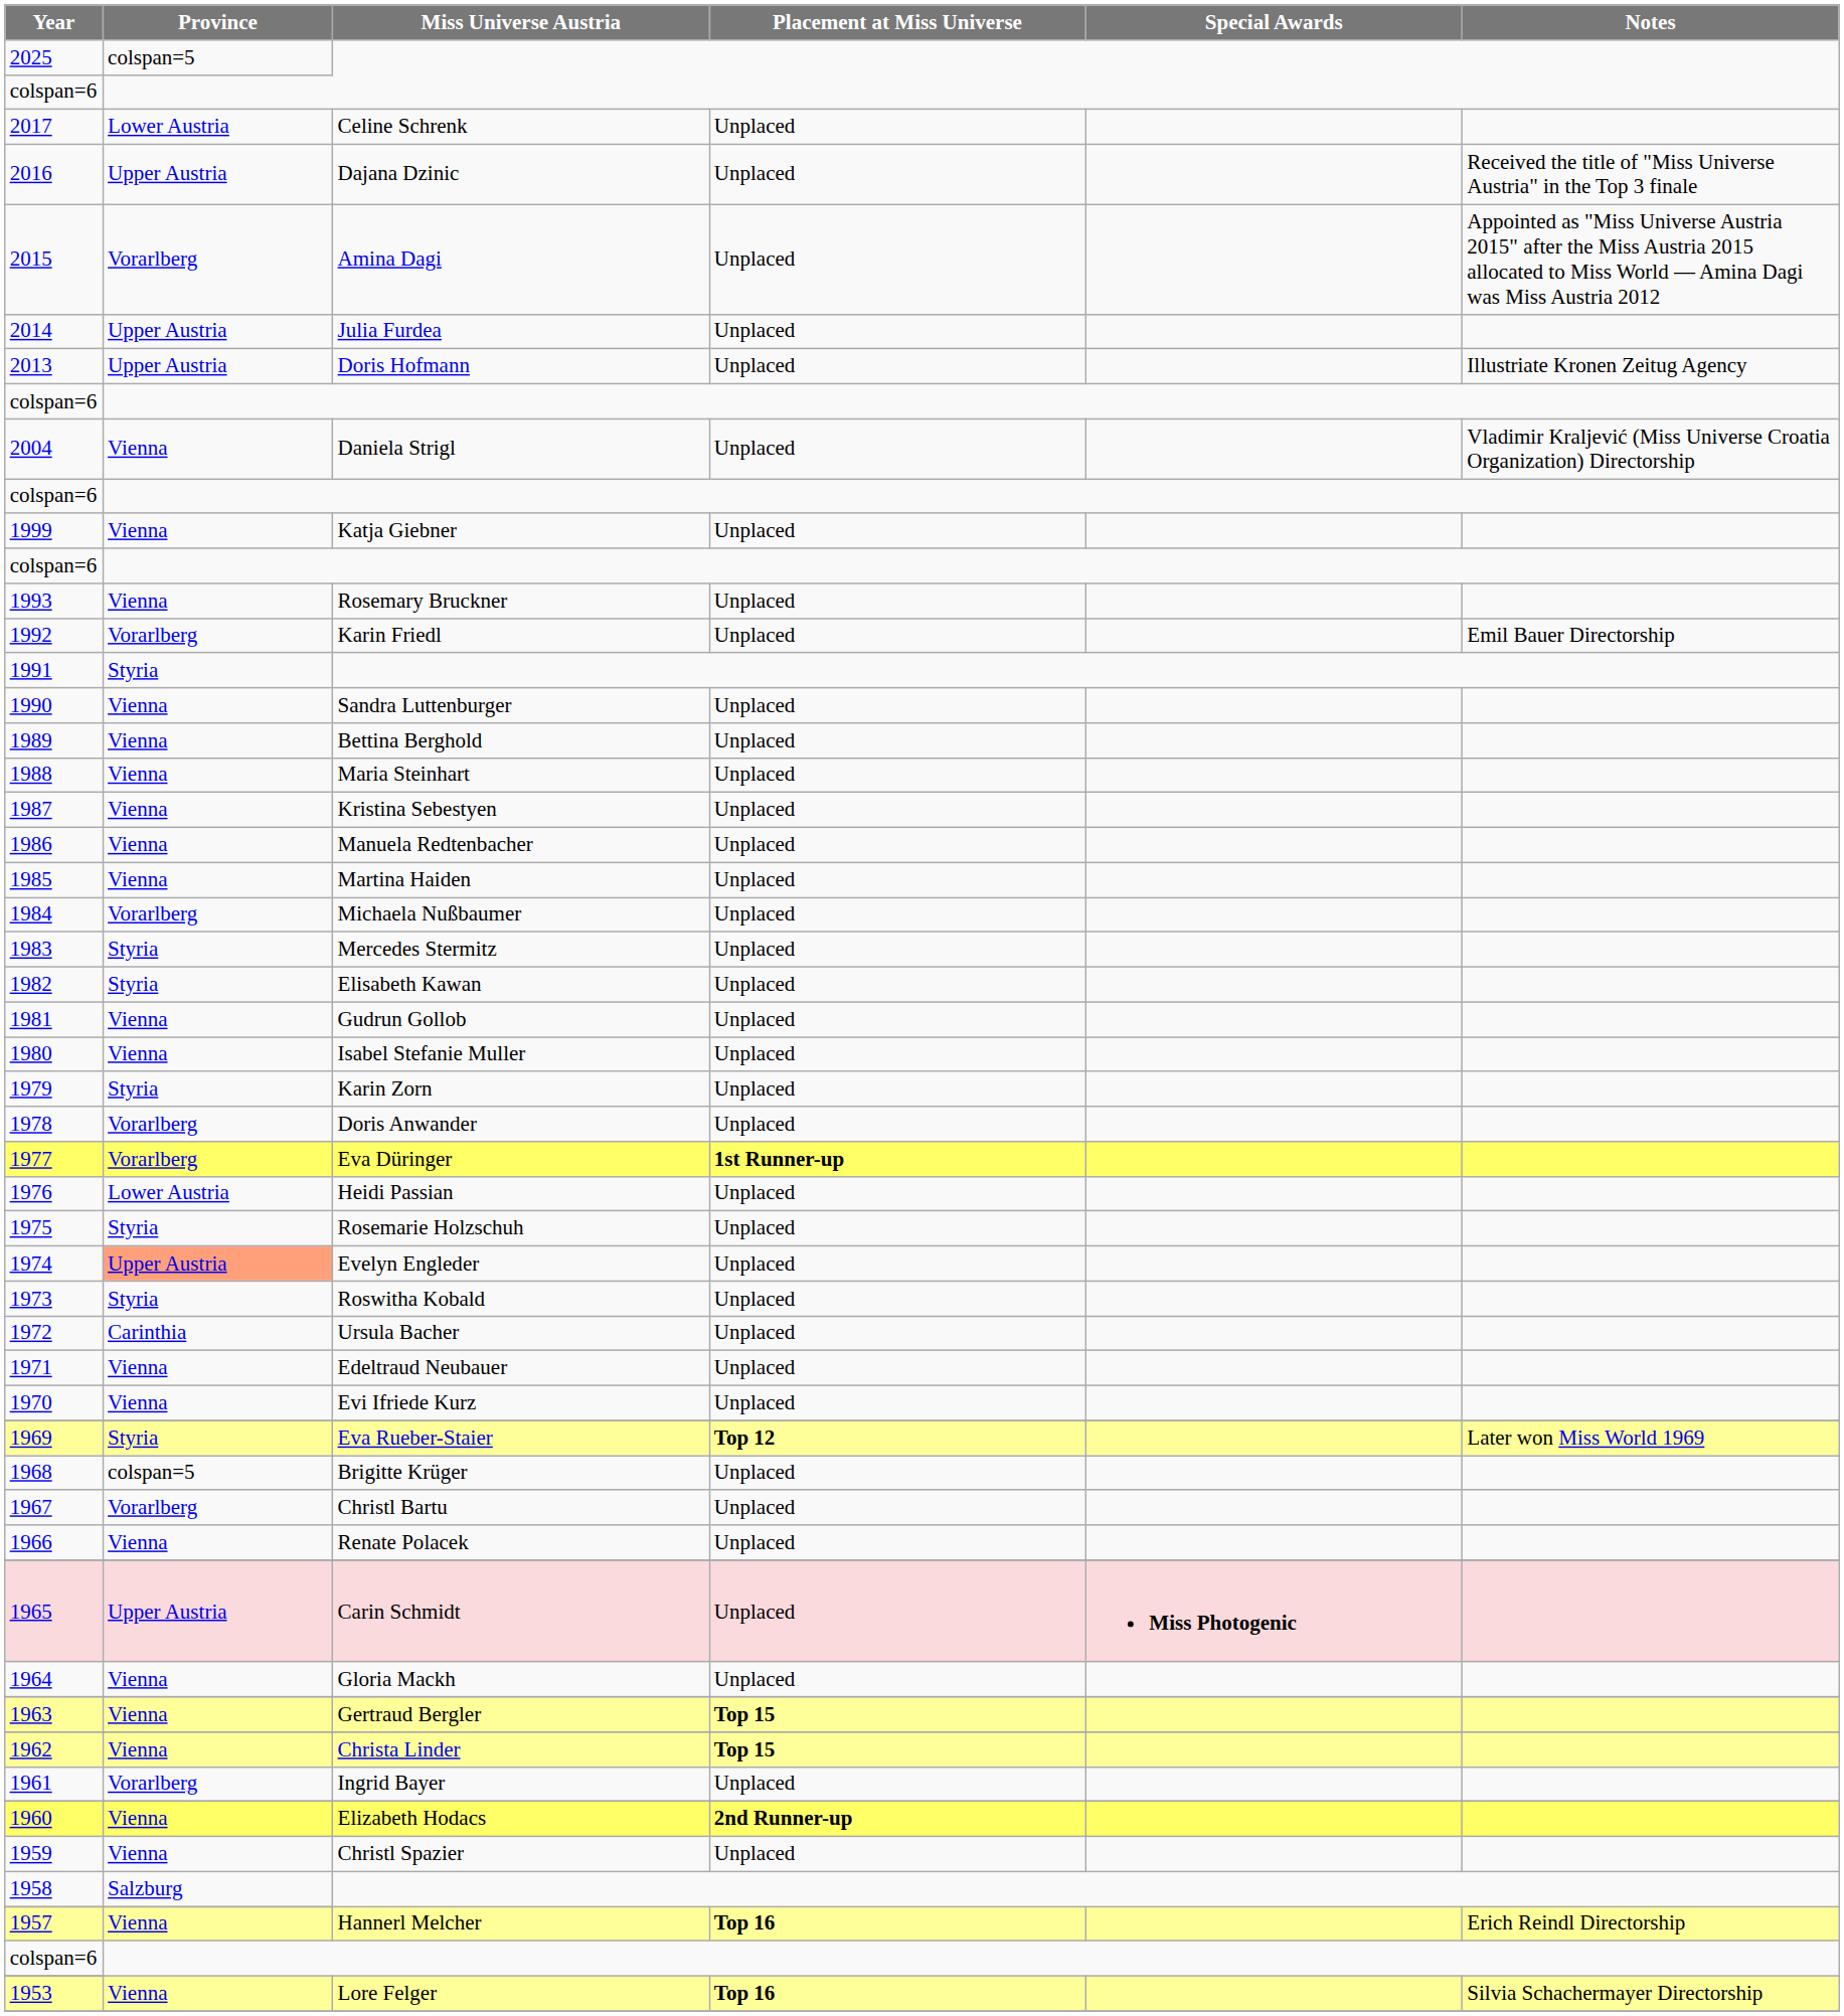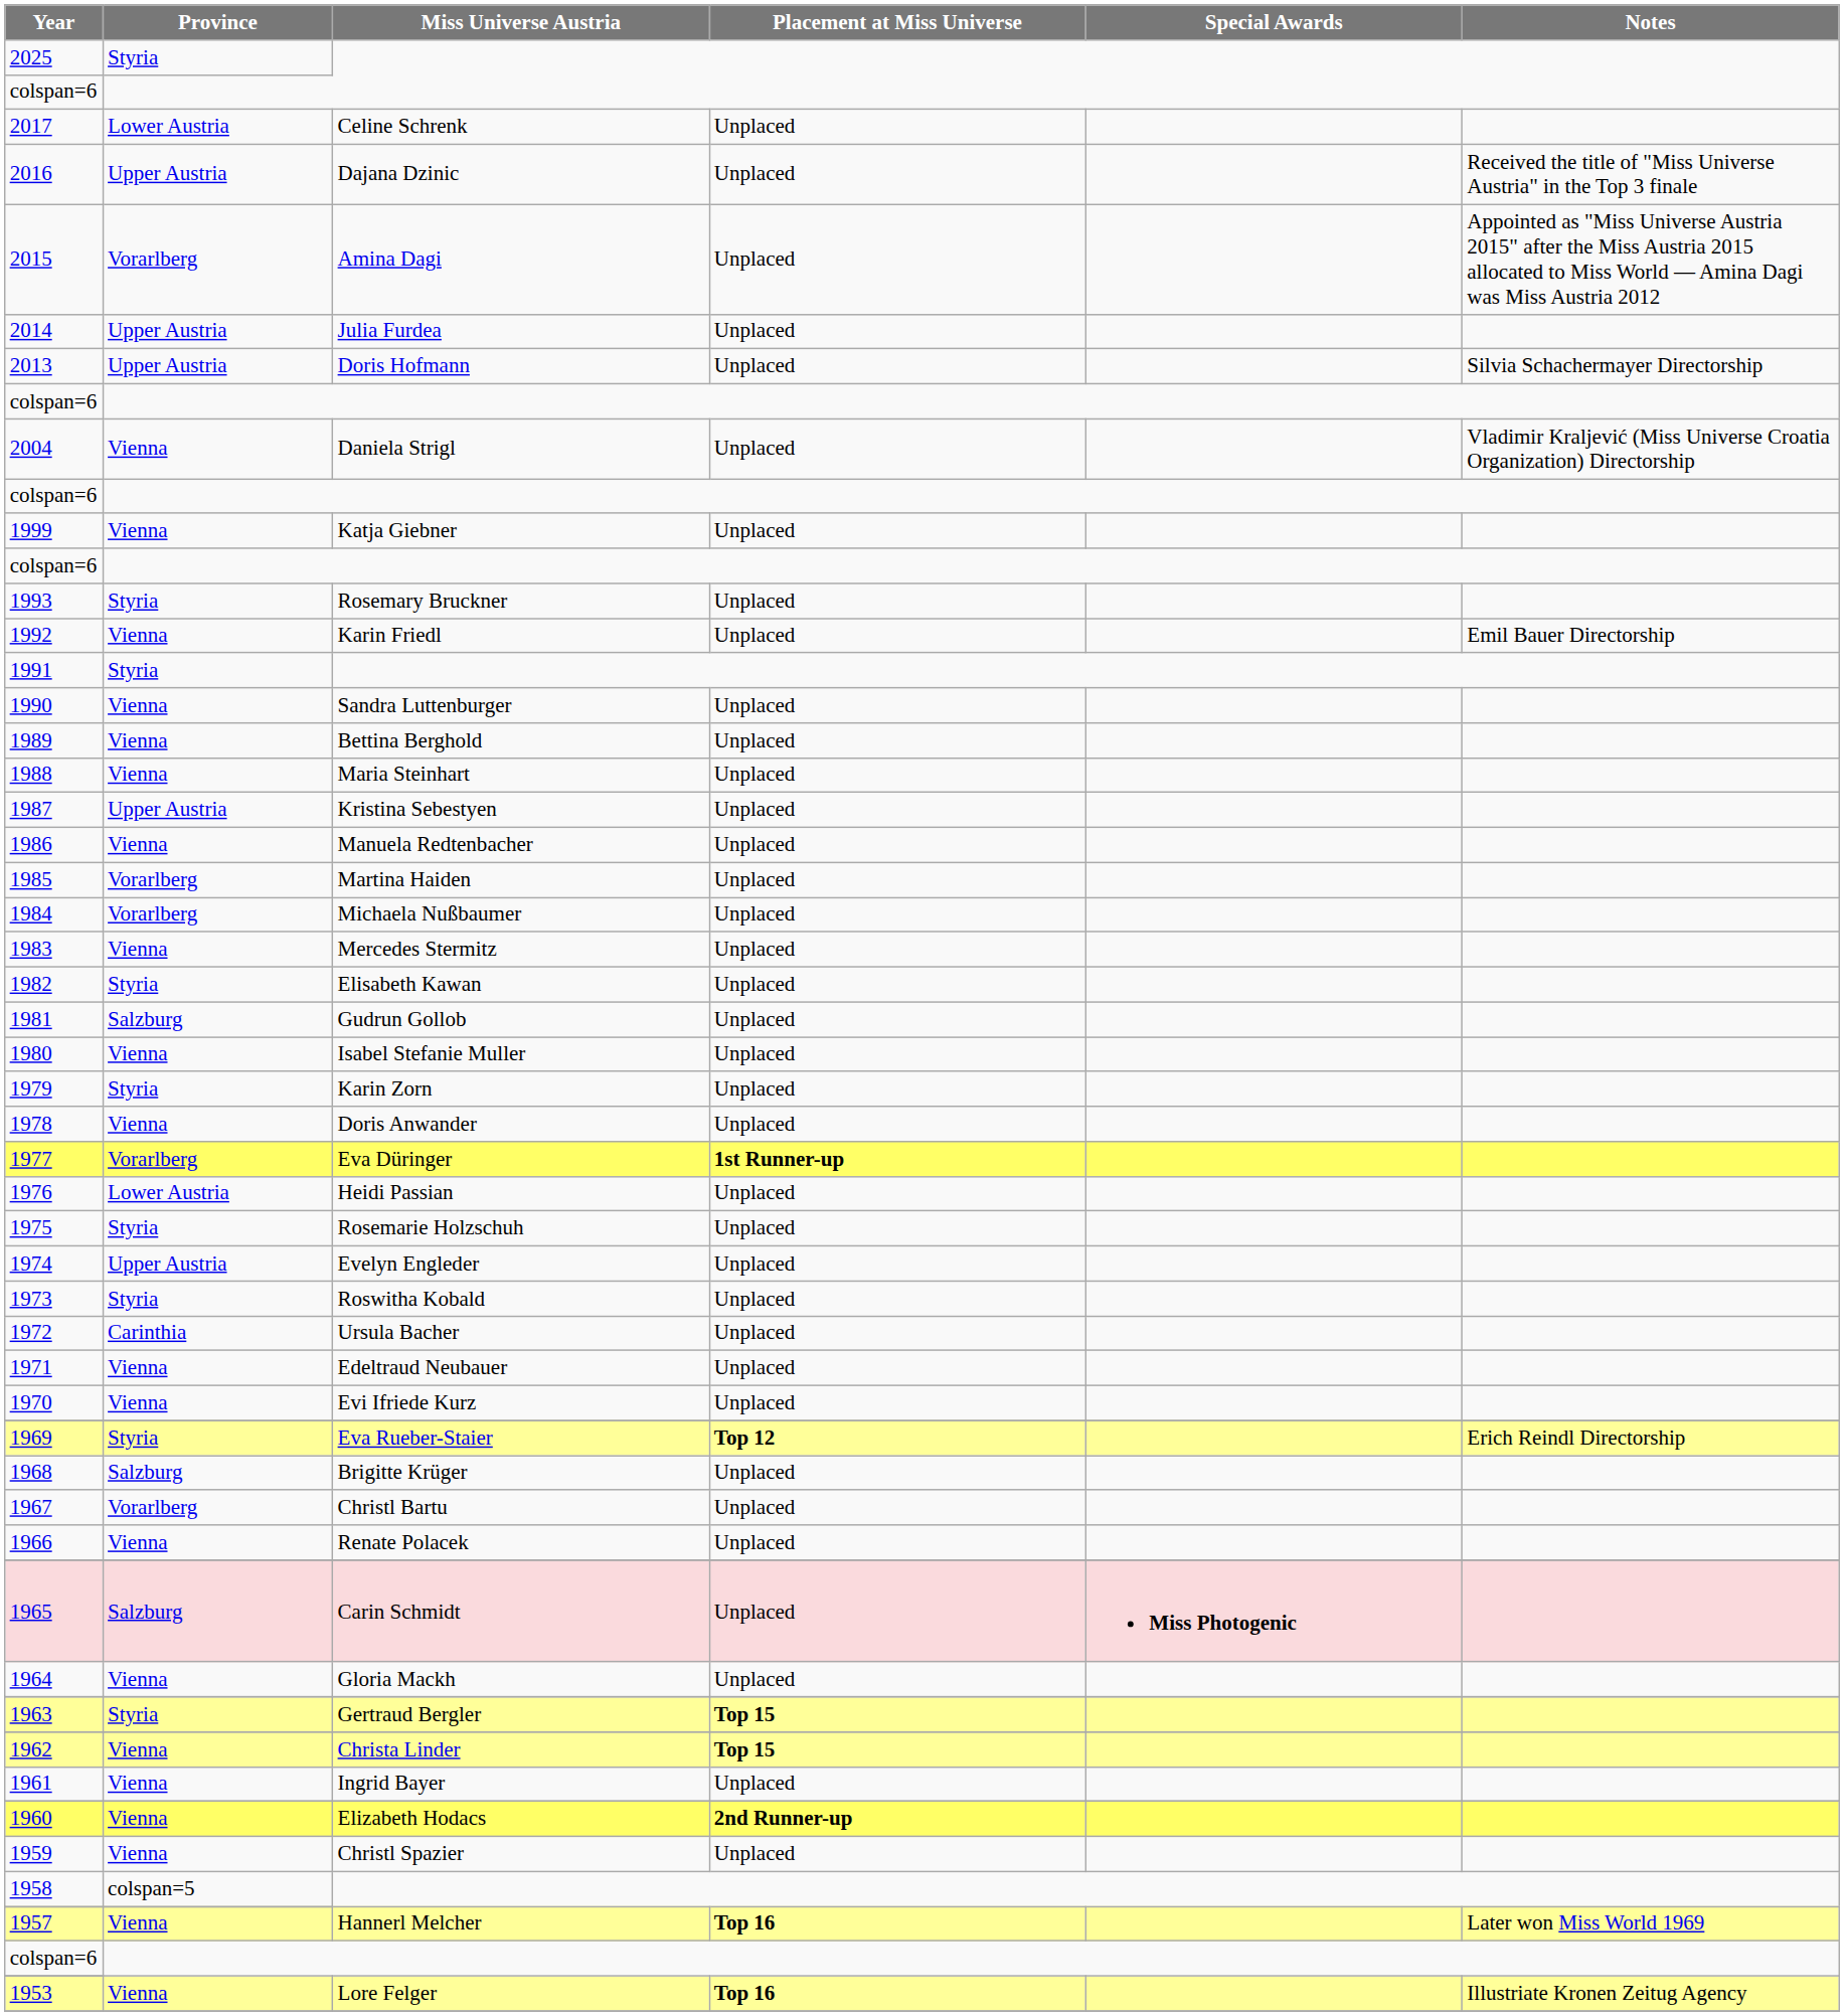2025 | Province: colspan=5 -> Styria
2013 | Notes: Illustriate Kronen Zeitug Agency -> Silvia Schachermayer Directorship
1993 | Province: Vienna -> Styria
1992 | Province: Vorarlberg -> Vienna
1987 | Province: Vienna -> Upper Austria
1985 | Province: Vienna -> Vorarlberg
1983 | Province: Styria -> Vienna
1981 | Province: Vienna -> Salzburg
1978 | Province: Vorarlberg -> Vienna
1974 | Province: lightsalmon background -> no background
1969 | Notes: Later won Miss World 1969 -> Erich Reindl Directorship
1968 | Province: colspan=5 -> Salzburg
1965 | Province: Upper Austria -> Salzburg
1963 | Province: Vienna -> Styria
1961 | Province: Vorarlberg -> Vienna
1958 | Province: Salzburg -> colspan=5
1957 | Notes: Erich Reindl Directorship -> Later won Miss World 1969
1953 | Notes: Silvia Schachermayer Directorship -> Illustriate Kronen Zeitug Agency
